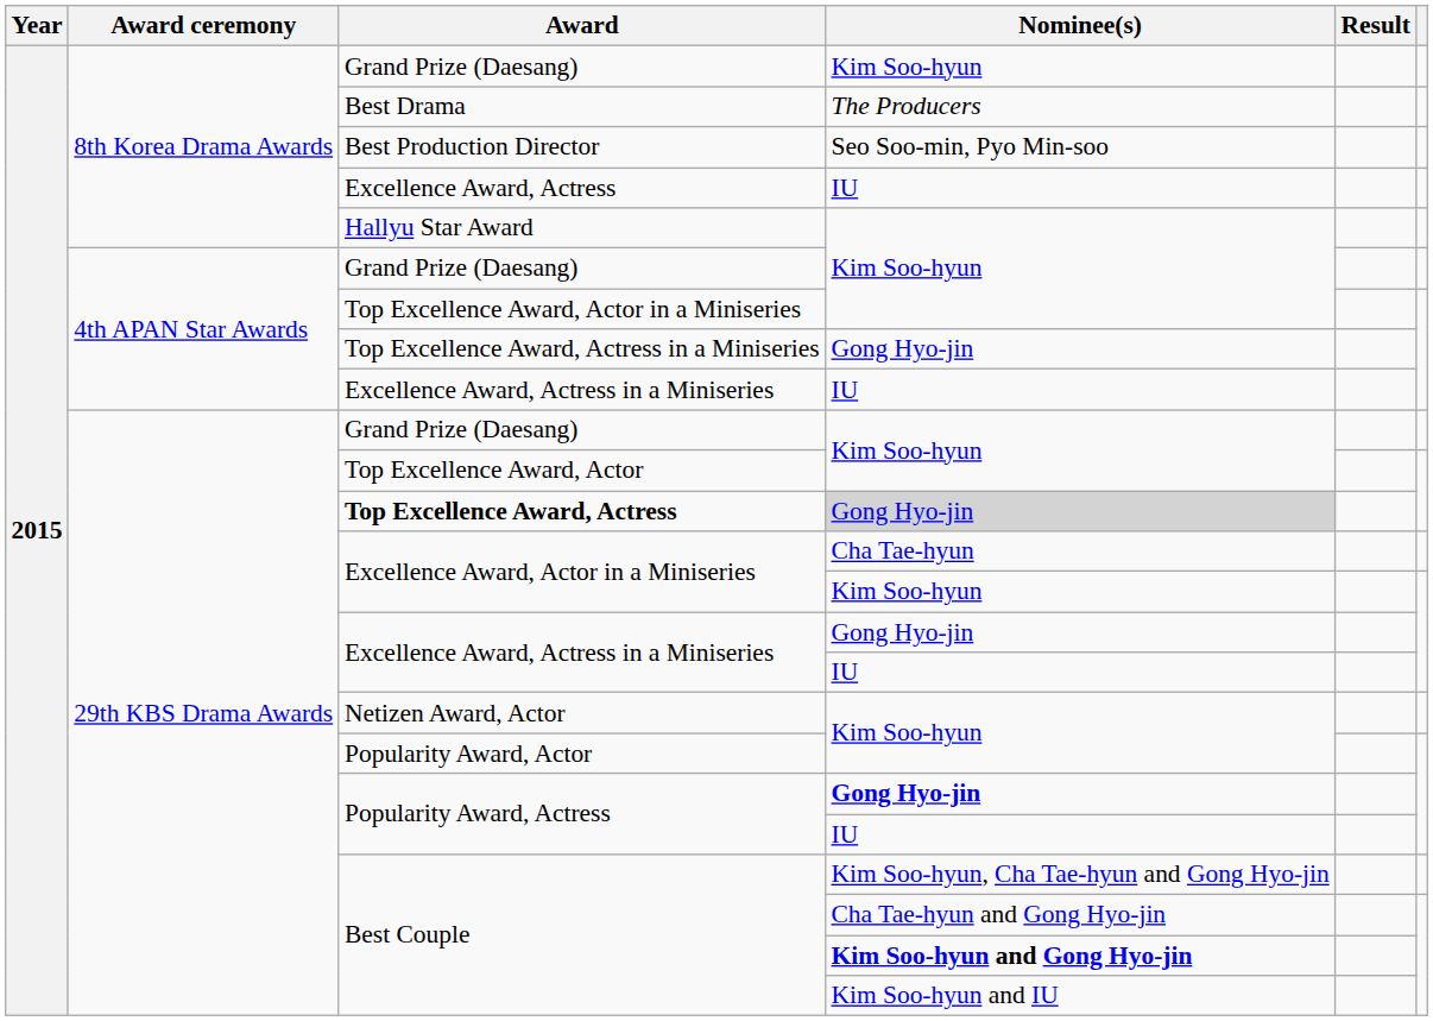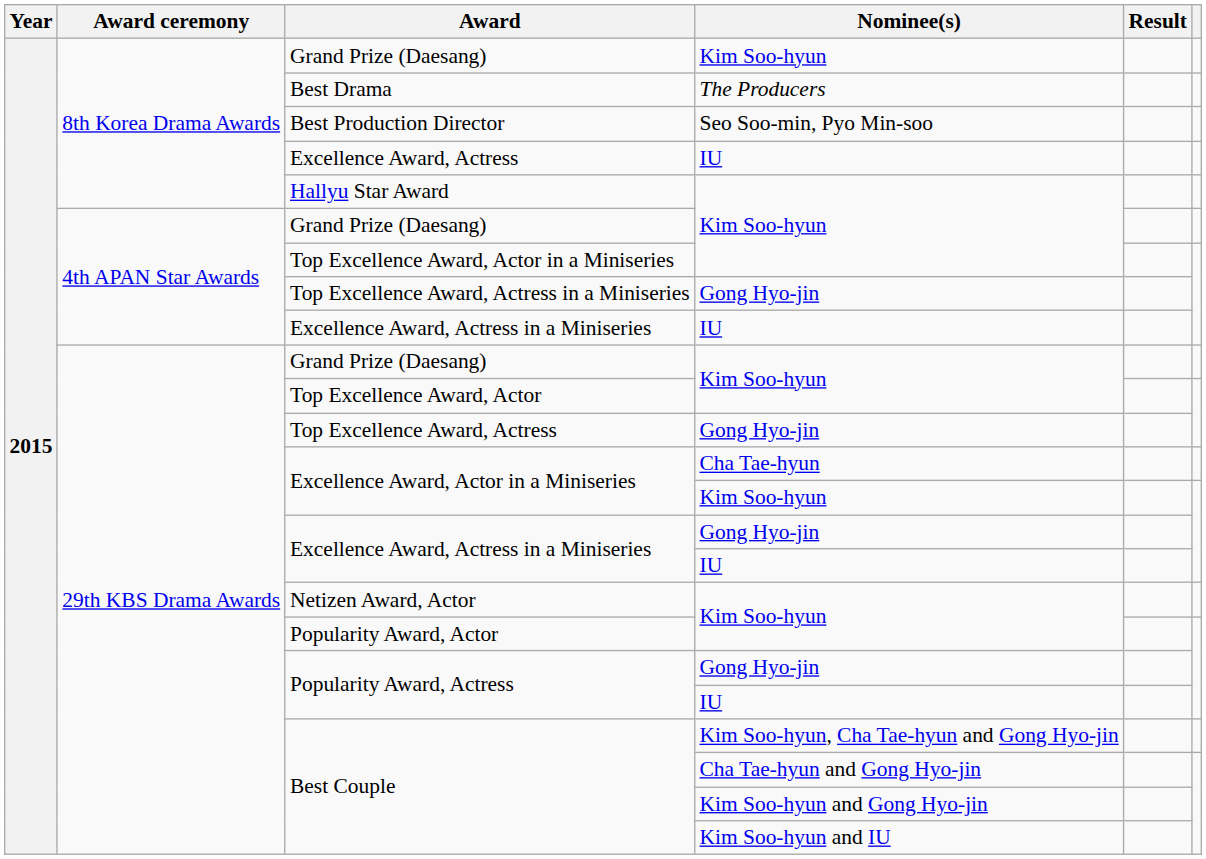Top Excellence Award, Actress | Award: bold -> normal
Top Excellence Award, Actress | Nominee(s): lightgrey background -> no background
Popularity Award, Actress / Gong Hyo-jin | Nominee(s): bold -> normal
Best Couple / Kim Soo-hyun and Gong Hyo-jin | Nominee(s): bold -> normal
